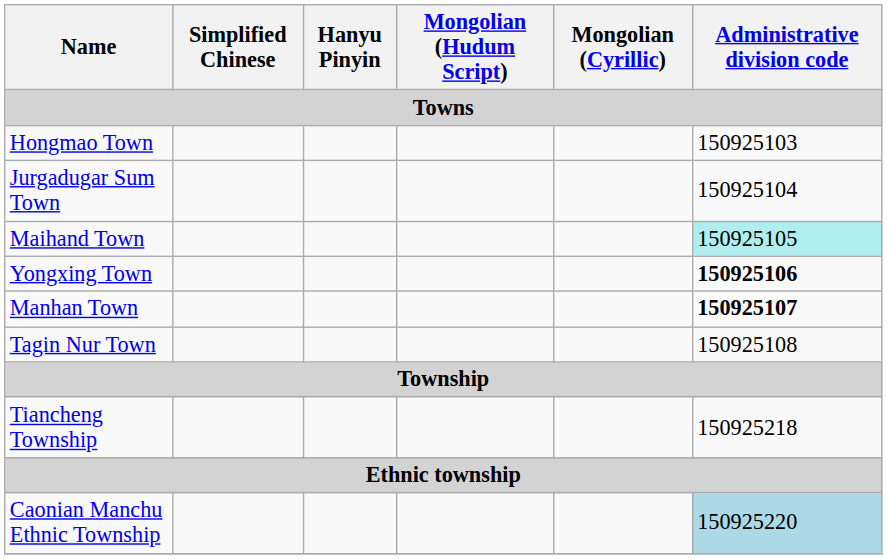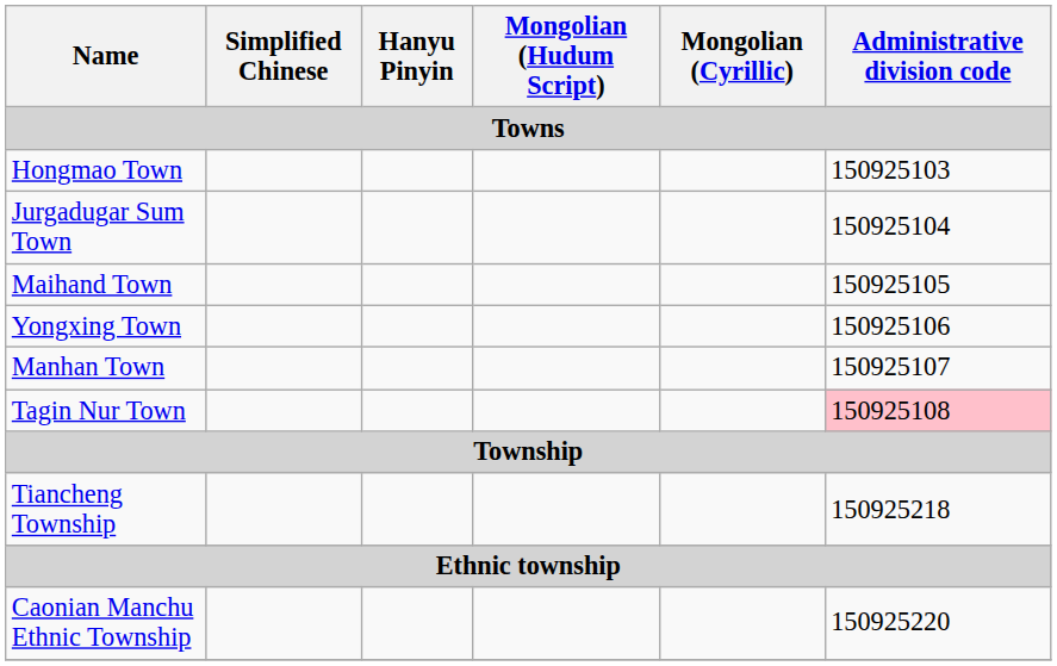Maihand Town | Administrative division code: paleturquoise background -> no background
Yongxing Town | Administrative division code: bold -> normal
Manhan Town | Administrative division code: bold -> normal
Tagin Nur Town | Administrative division code: no background -> pink background
Caonian Manchu Ethnic Township | Administrative division code: lightblue background -> no background
